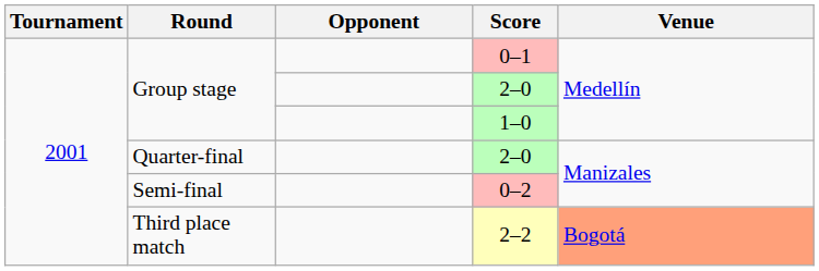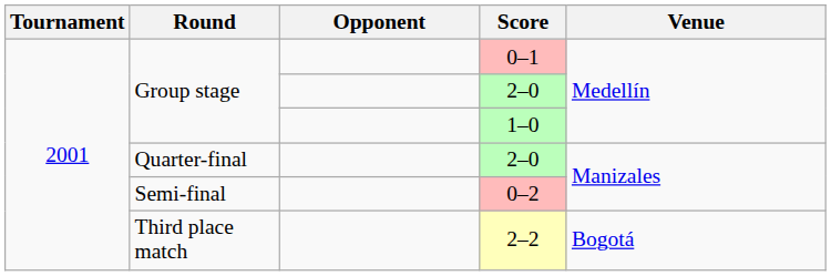2–2 | Venue: lightsalmon background -> no background
